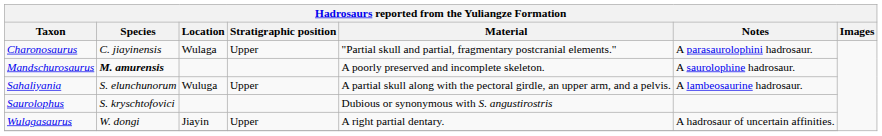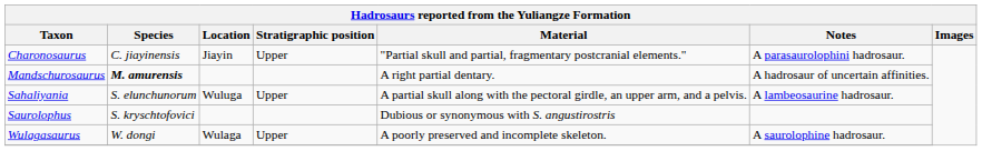Charonosaurus | Location: Wulaga -> Jiayin
Mandschurosaurus | Material: A poorly preserved and incomplete skeleton. -> A right partial dentary.
Mandschurosaurus | Notes: A saurolophine hadrosaur. -> A hadrosaur of uncertain affinities.
Wulagasaurus | Location: Jiayin -> Wulaga
Wulagasaurus | Material: A right partial dentary. -> A poorly preserved and incomplete skeleton.
Wulagasaurus | Notes: A hadrosaur of uncertain affinities. -> A saurolophine hadrosaur.
